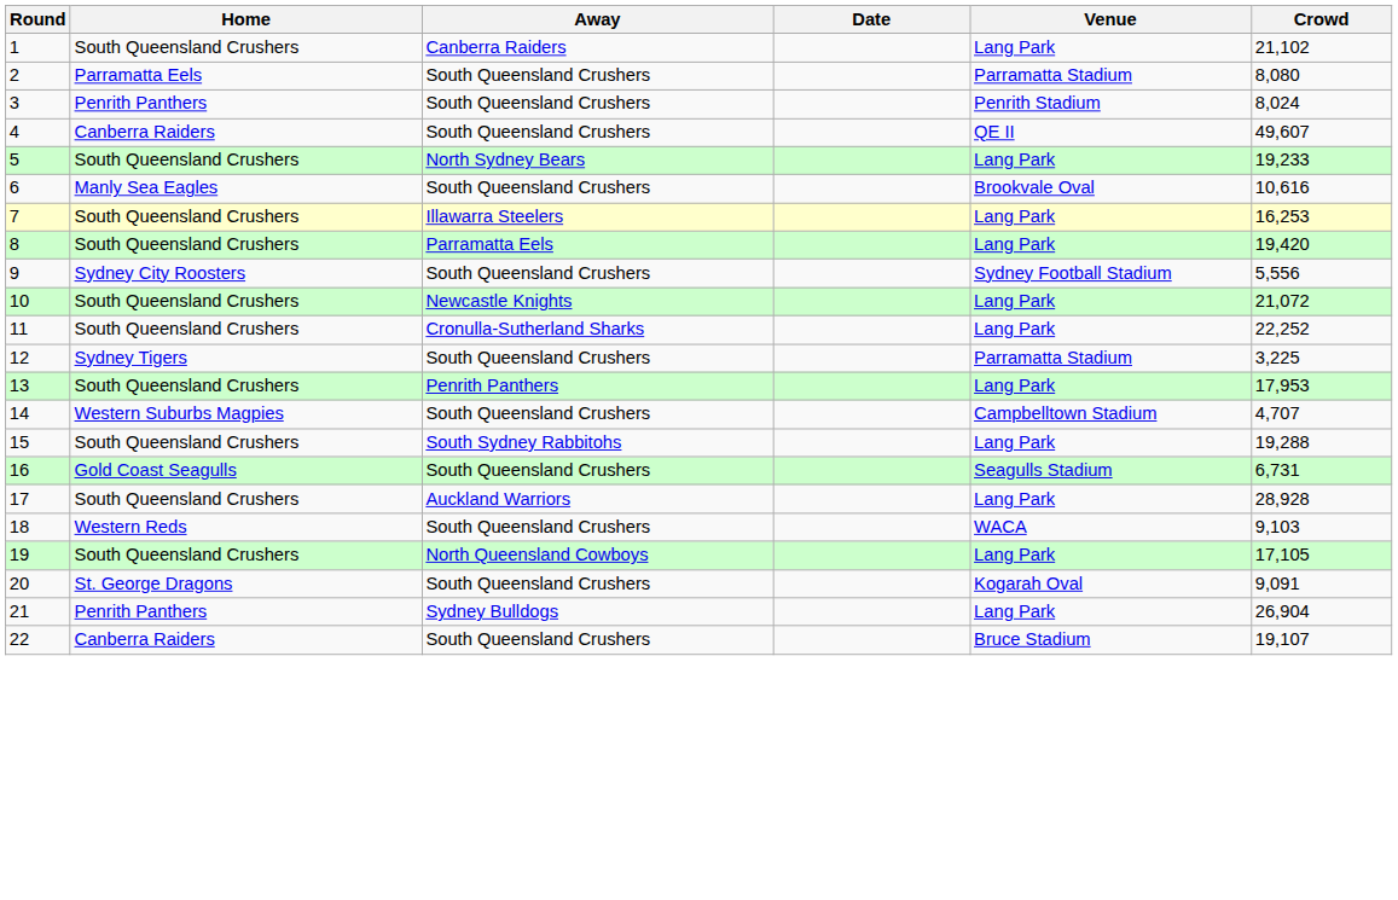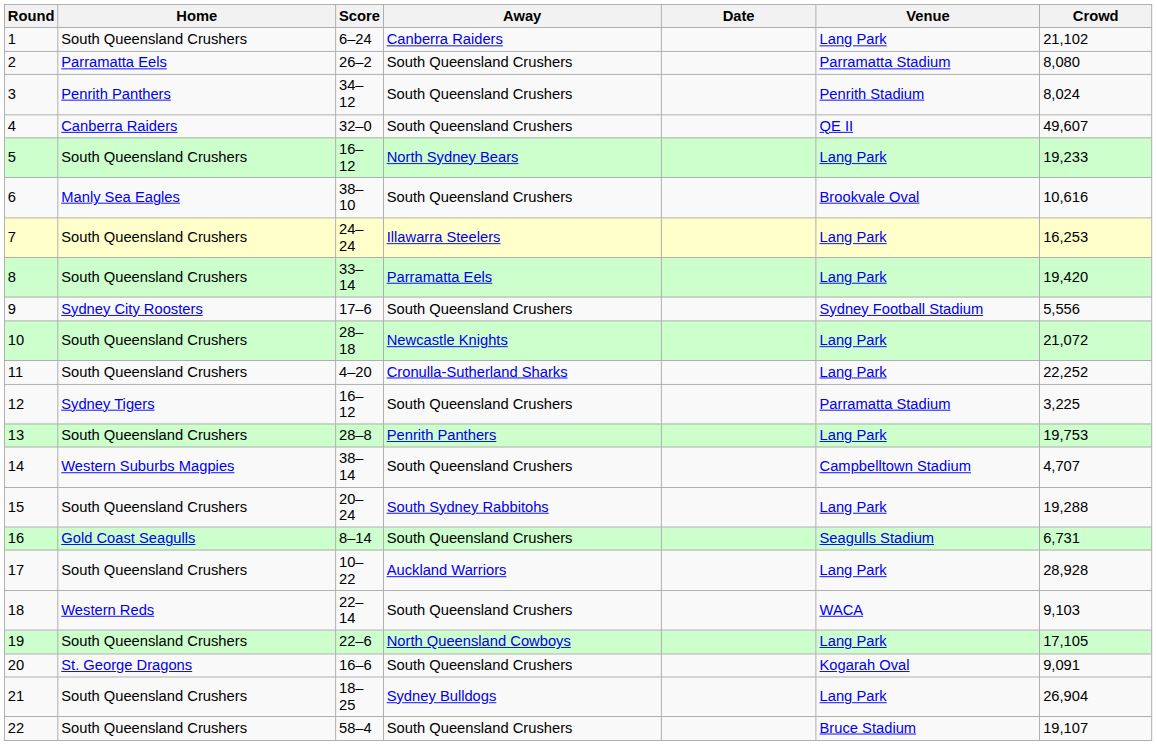+ column: Score | 6–24 | 26–2 | 34–12 | 32–0 | 16–12 | 38–10 | 24–24 | 33–14 | 17–6 | 28–18 | 4–20 | 16–12 | 28–8 | 38–14 | 20–24 | 8–14 | 10–22 | 22–14 | 22–6 | 16–6 | 18–25 | 58–4
13 | Crowd: 17,953 -> 19,753
21 | Home: Penrith Panthers -> South Queensland Crushers
22 | Home: Canberra Raiders -> South Queensland Crushers
